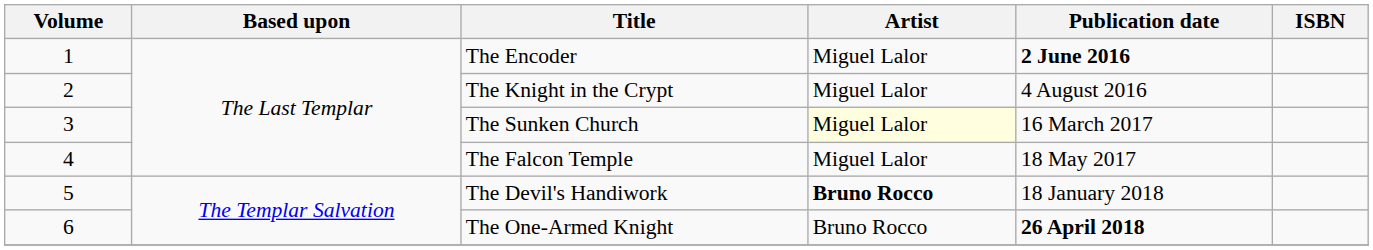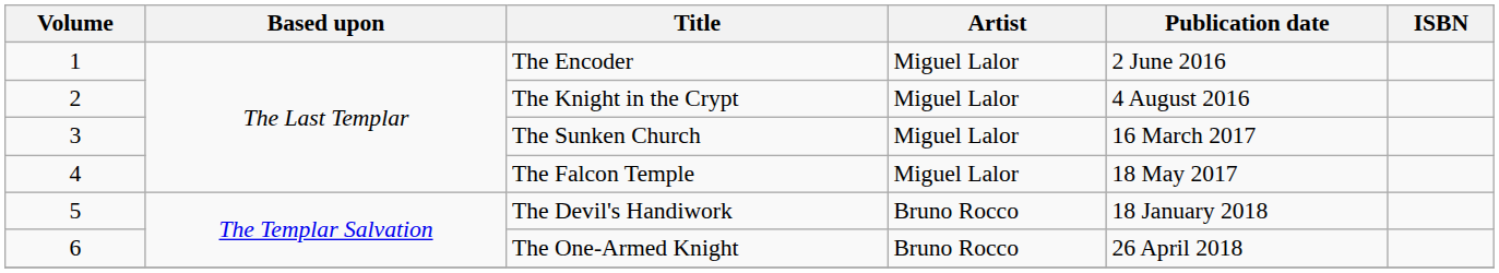The Encoder | Publication date: bold -> normal
The Sunken Church | Artist: lightyellow background -> no background
The Devil's Handiwork | Artist: bold -> normal
The One-Armed Knight | Publication date: bold -> normal
